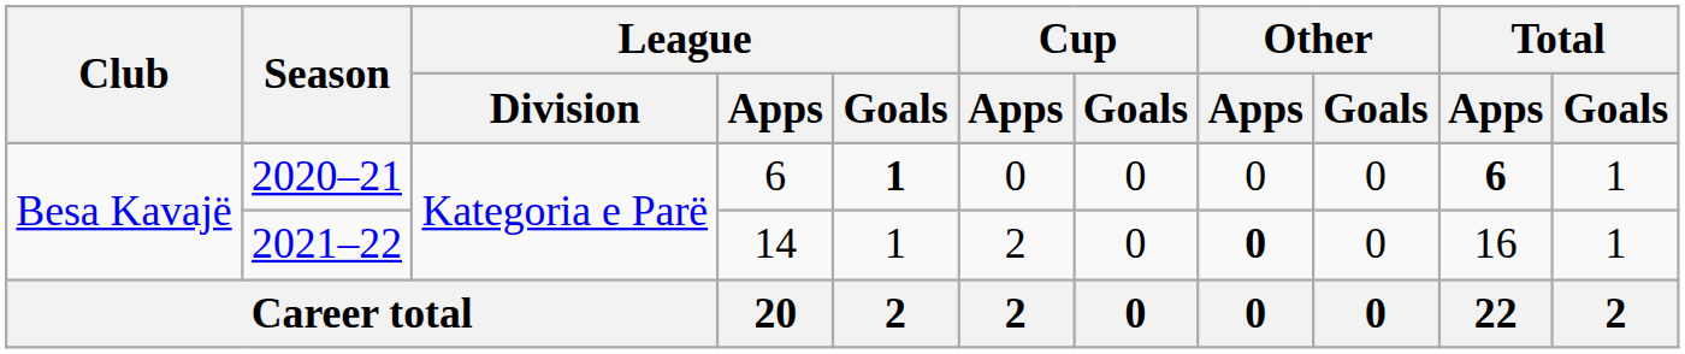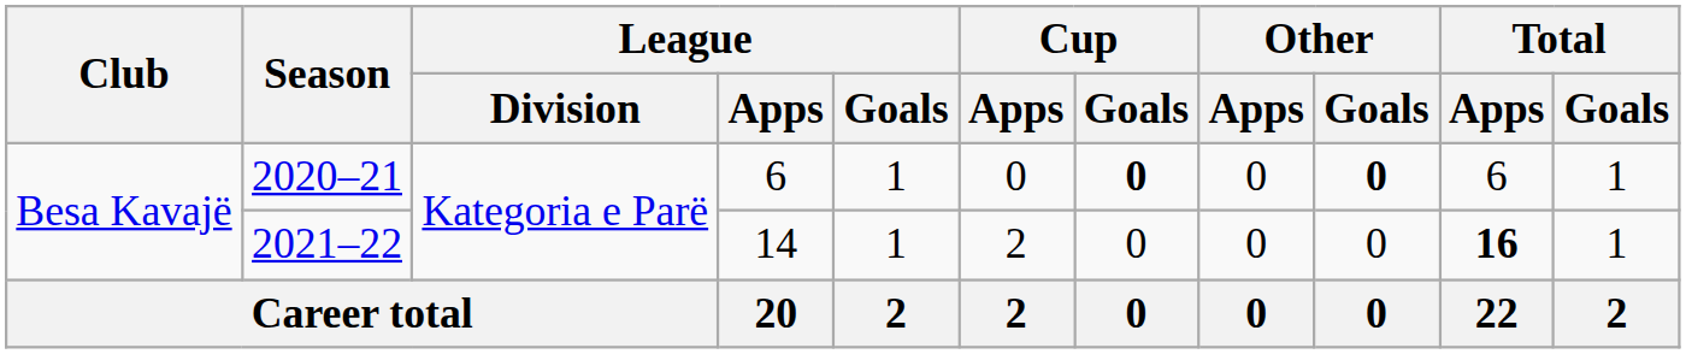2020–21 | League / Goals: bold -> normal
2020–21 | Cup / Goals: normal -> bold
2020–21 | Other / Goals: normal -> bold
2020–21 | Total / Apps: bold -> normal
2021–22 | Other / Apps: bold -> normal
2021–22 | Total / Apps: normal -> bold
